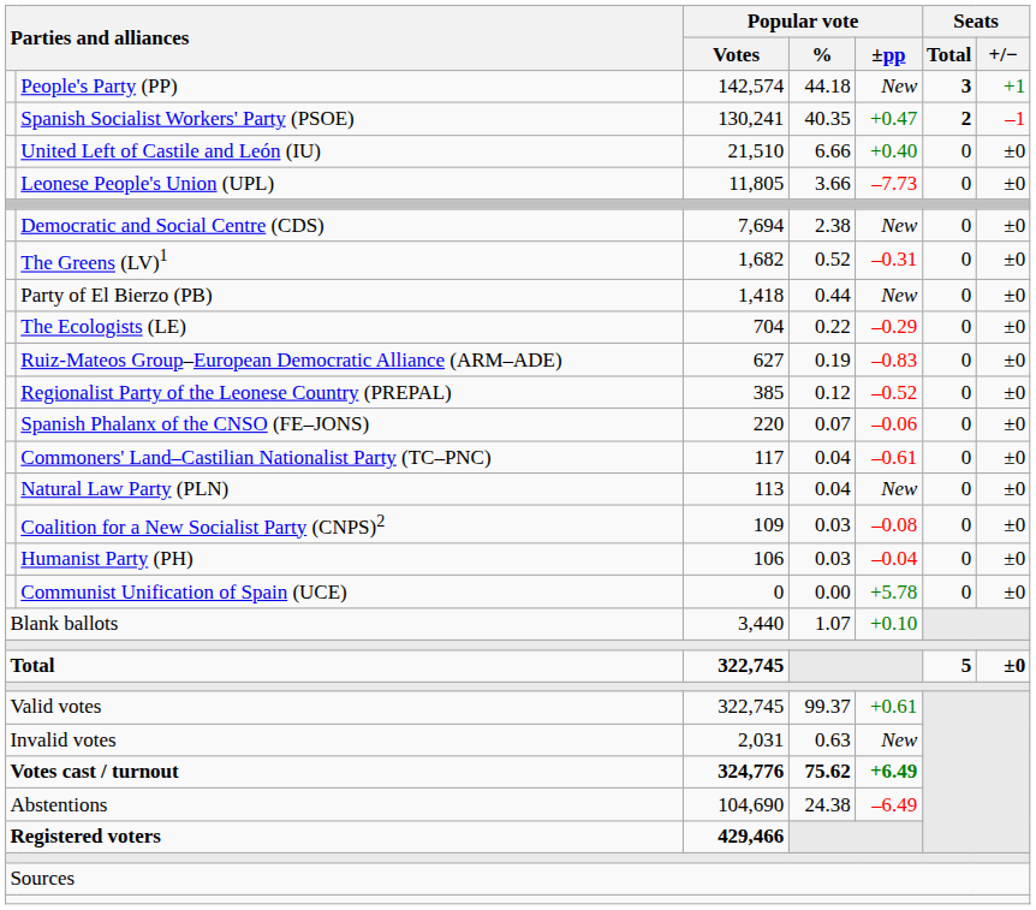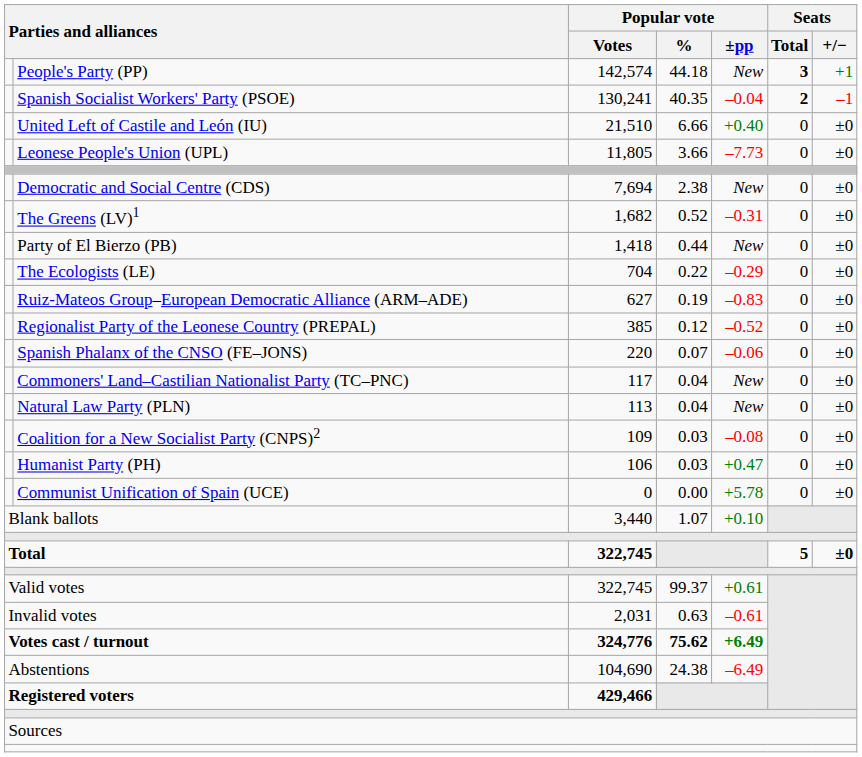Spanish Socialist Workers' Party (PSOE) | Popular vote / ±pp: +0.47 -> –0.04
Commoners' Land–Castilian Nationalist Party (TC–PNC) | Popular vote / ±pp: –0.61 -> New
Humanist Party (PH) | Popular vote / ±pp: –0.04 -> +0.47
Invalid votes | Popular vote / ±pp: New -> –0.61
